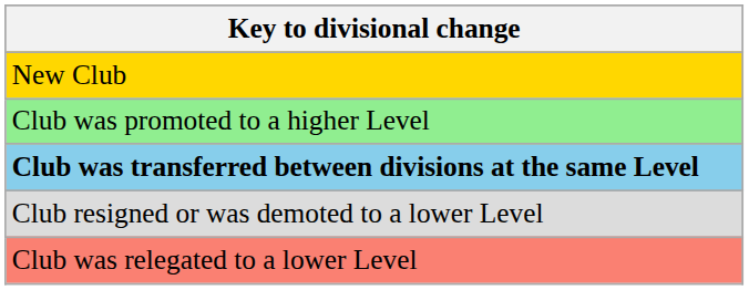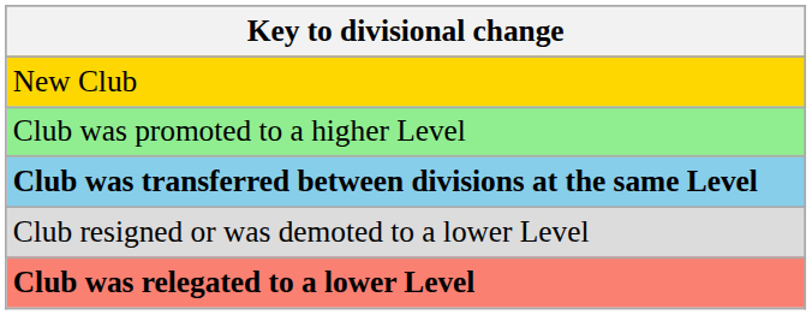row 6 | column 1: normal -> bold
